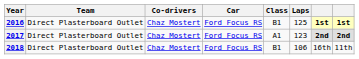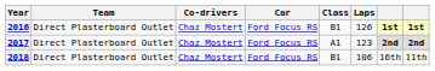2016 | Laps: 125 -> 126
